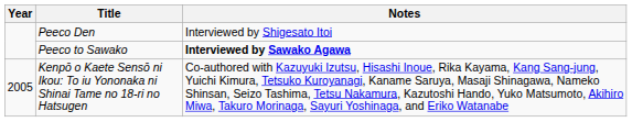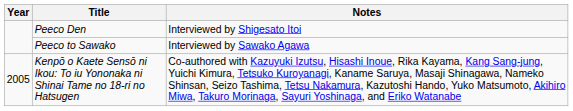Peeco to Sawako | Notes: bold -> normal
